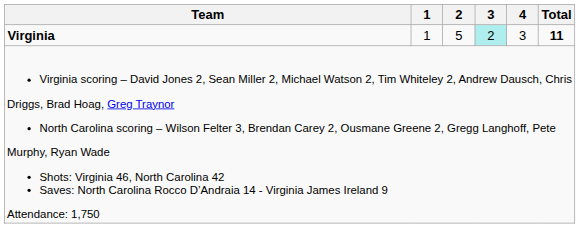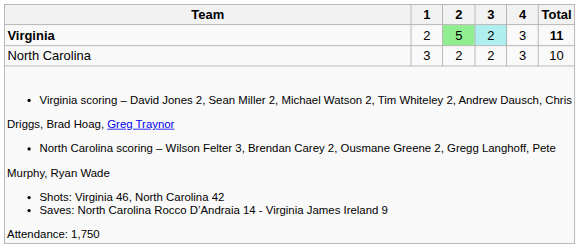Virginia | 1: 1 -> 2
Virginia | 2: no background -> lightgreen background
+ row: North Carolina | 3 | 2 | 2 | 3 | 10
